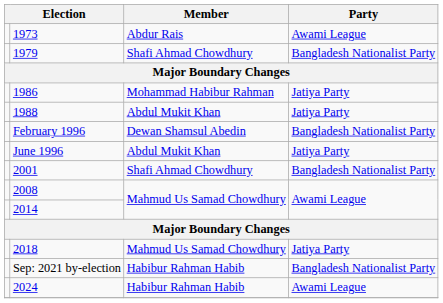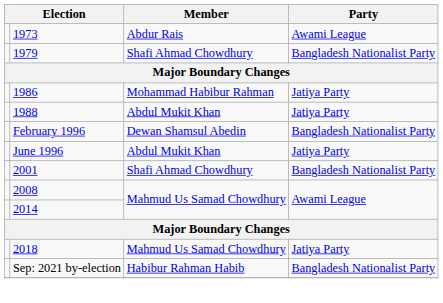- row: 2024 | Habibur Rahman Habib | Awami League
